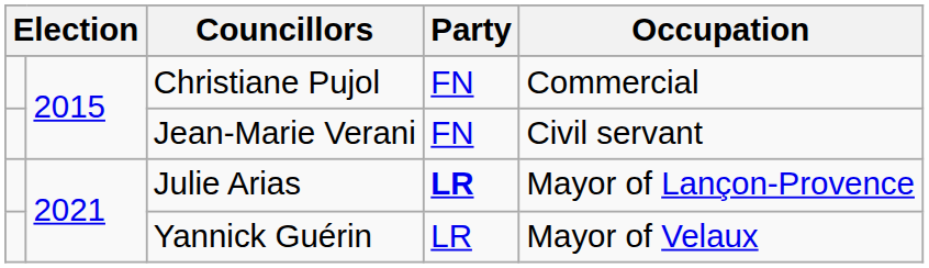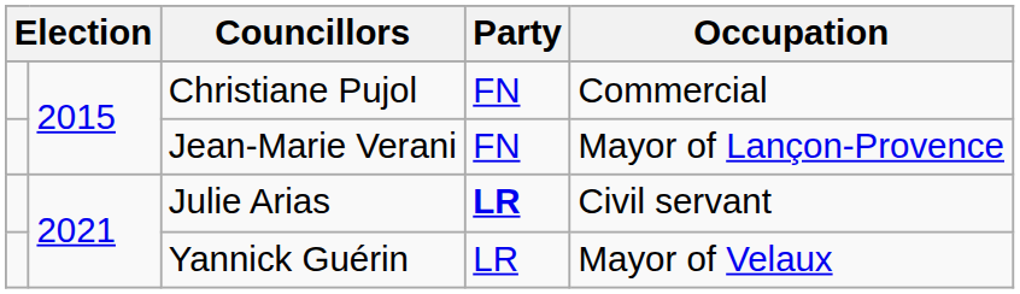Jean-Marie Verani | Occupation: Civil servant -> Mayor of Lançon-Provence
Julie Arias | Occupation: Mayor of Lançon-Provence -> Civil servant
